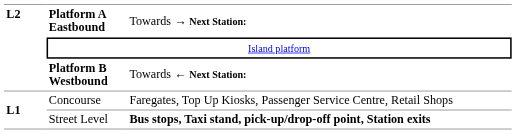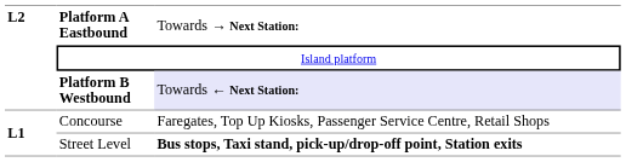Platform B Westbound | column 3: no background -> lavender background
